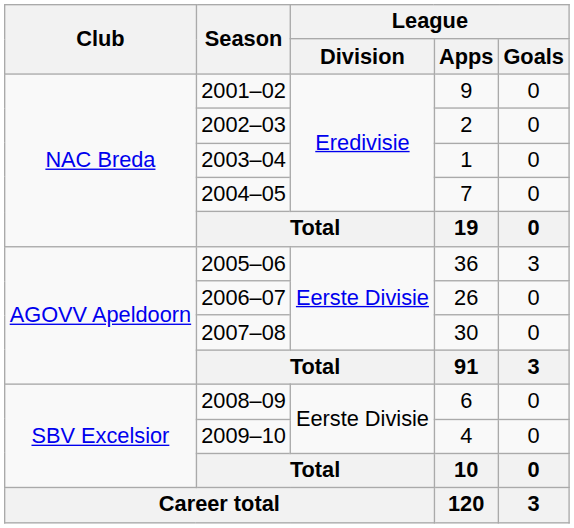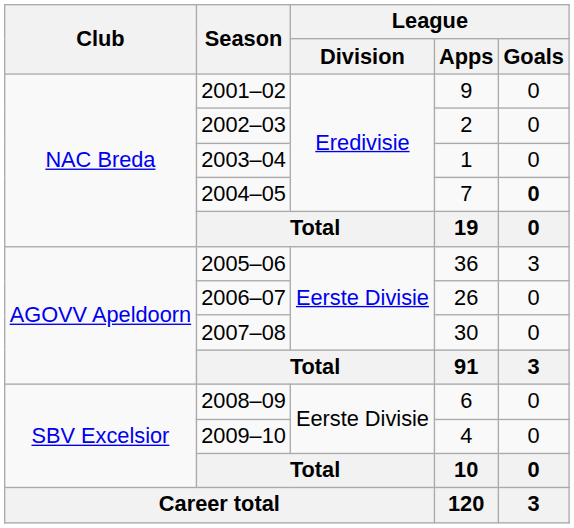2004–05 | League / Goals: normal -> bold
